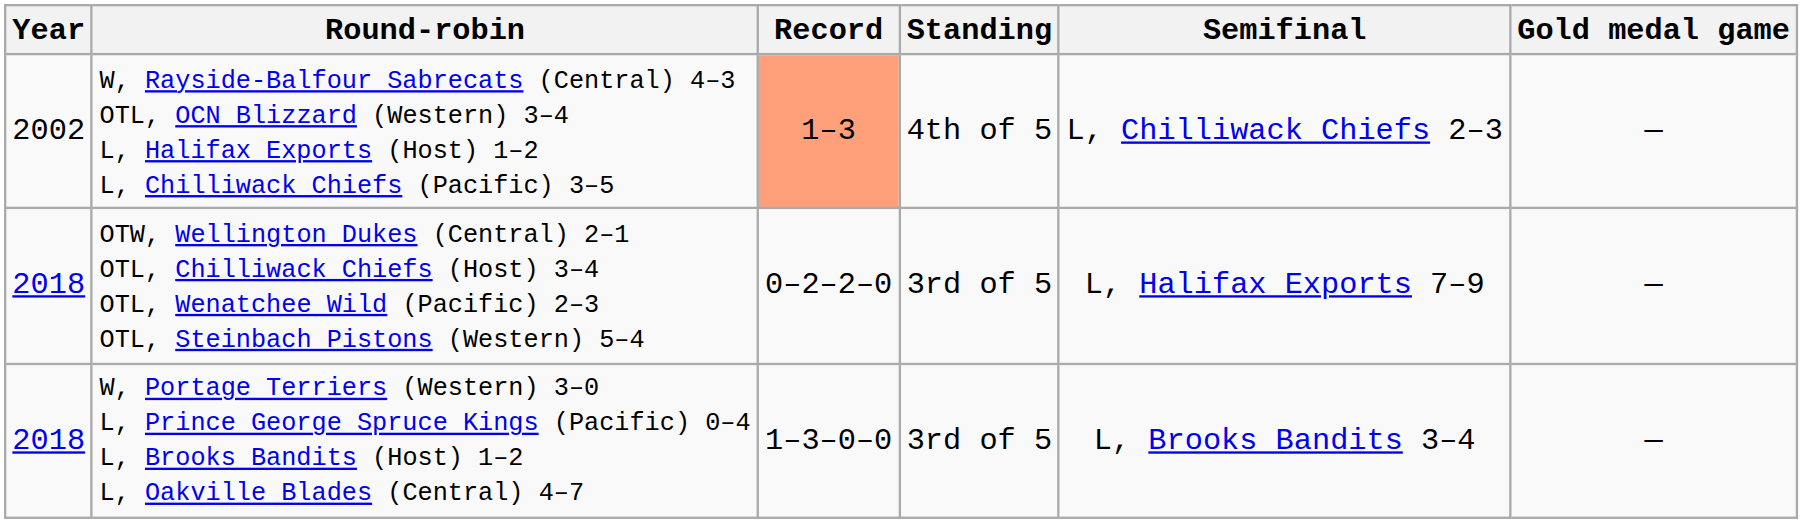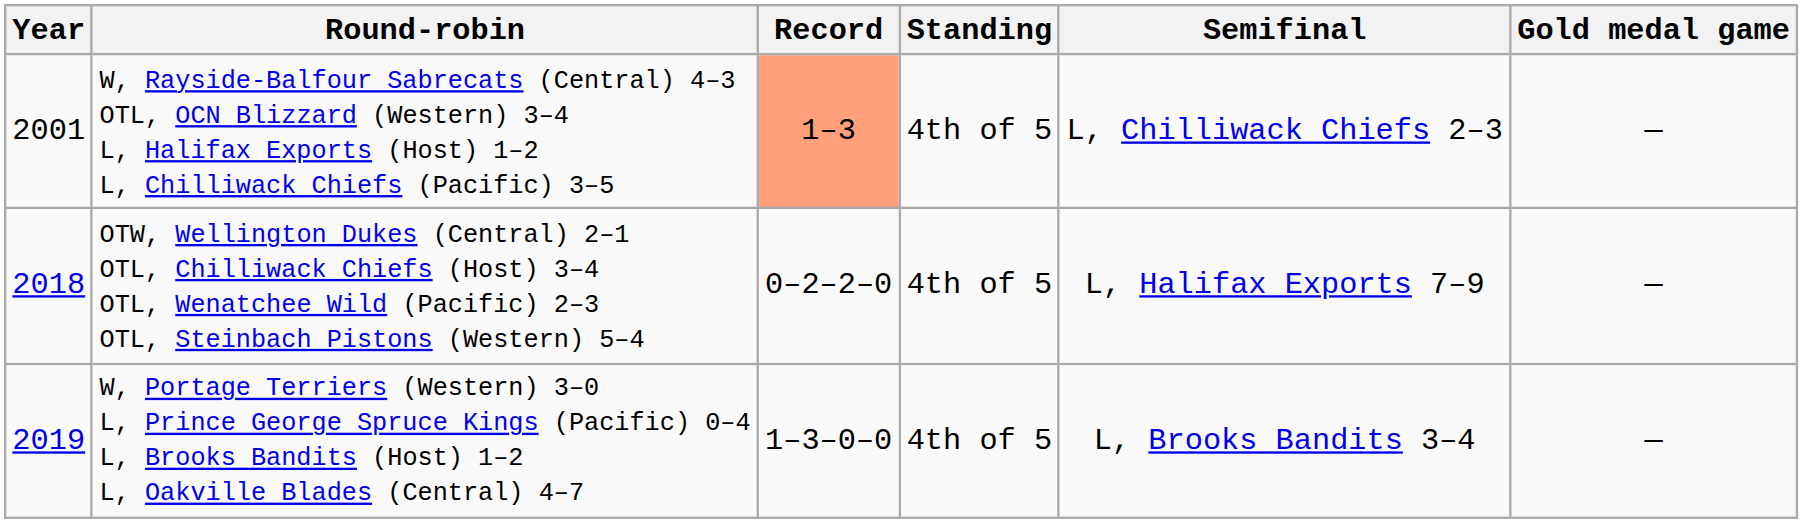row 2 | Year: 2002 -> 2001
row 3 | Standing: 3rd of 5 -> 4th of 5
row 4 | Year: 2018 -> 2019
row 4 | Standing: 3rd of 5 -> 4th of 5
